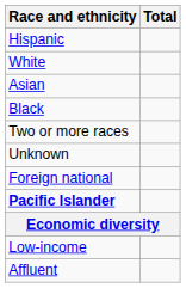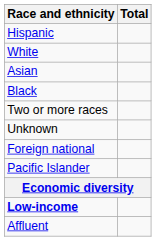Pacific Islander | Race and ethnicity: bold -> normal
Low-income | Race and ethnicity: normal -> bold
